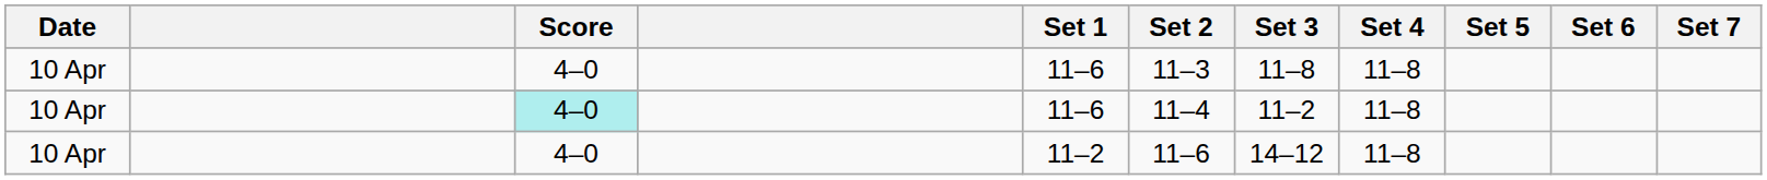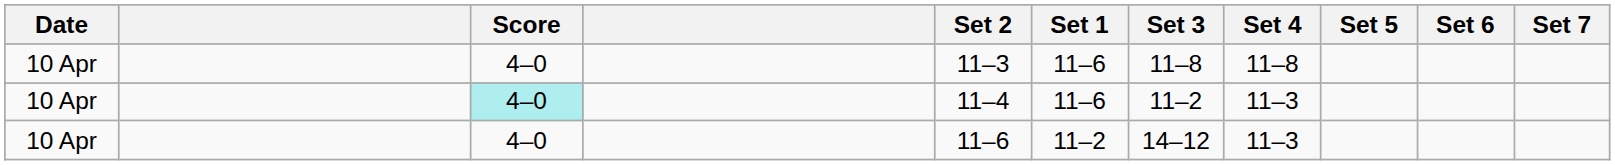columns swapped: Set 1 <-> Set 2
row 3 | Set 4: 11–8 -> 11–3
row 4 | Set 4: 11–8 -> 11–3
